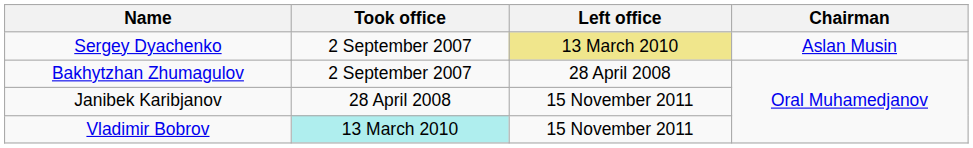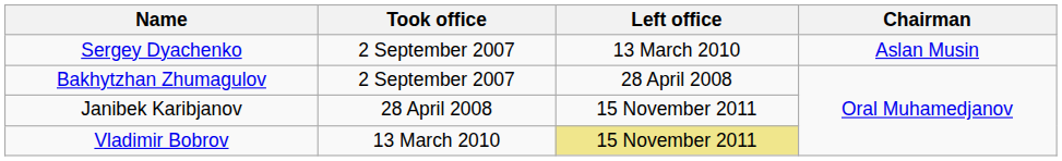Sergey Dyachenko | Left office: khaki background -> no background
Vladimir Bobrov | Took office: paleturquoise background -> no background
Vladimir Bobrov | Left office: no background -> khaki background
